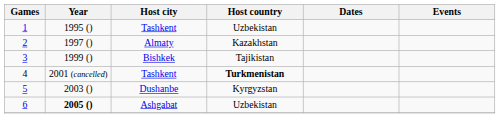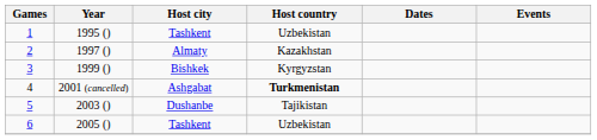3 | Host country: Tajikistan -> Kyrgyzstan
4 | Host city: Tashkent -> Ashgabat
5 | Host country: Kyrgyzstan -> Tajikistan
6 | Year: bold -> normal
6 | Host city: Ashgabat -> Tashkent
